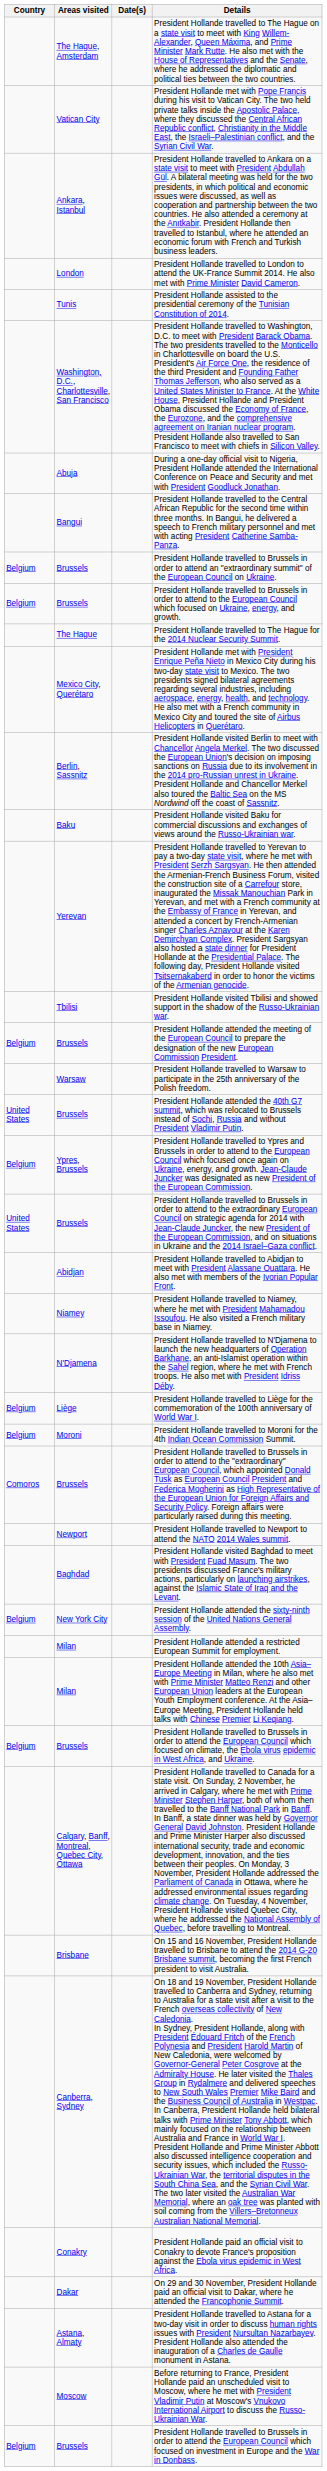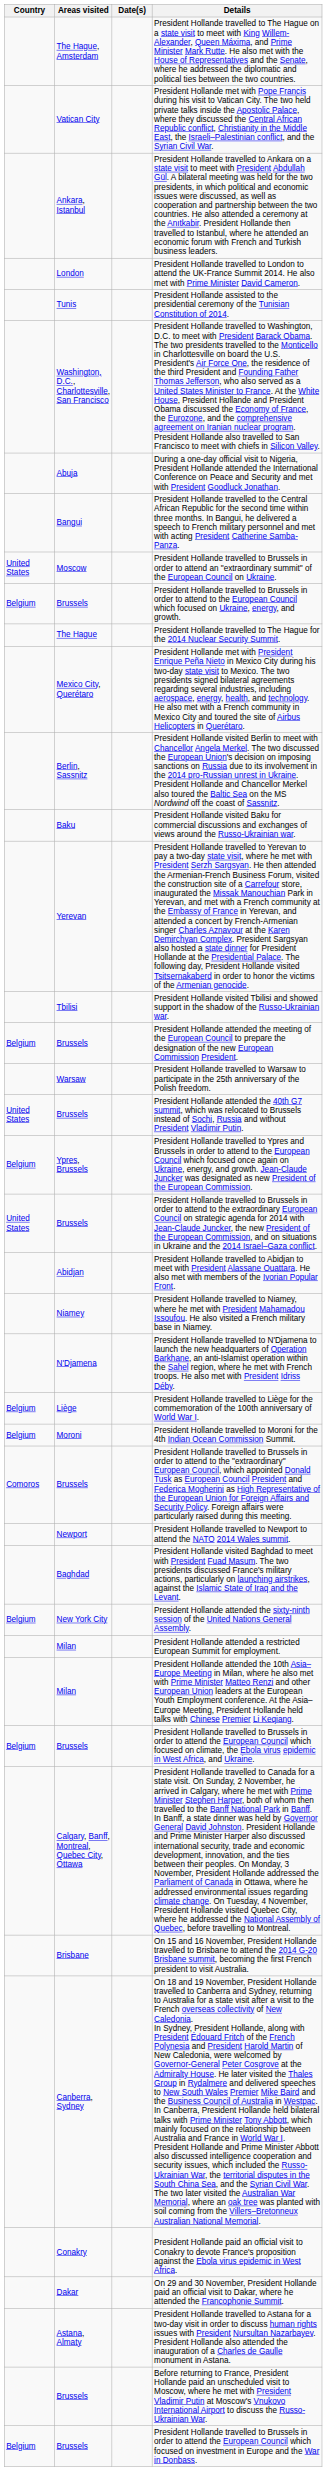row 10 | Country: Belgium -> United States
row 10 | Areas visited: Brussels -> Moscow
row 41 | Areas visited: Moscow -> Brussels
